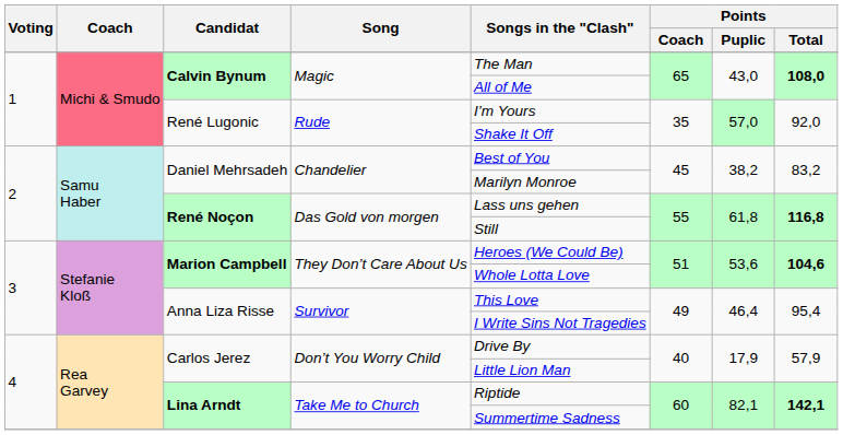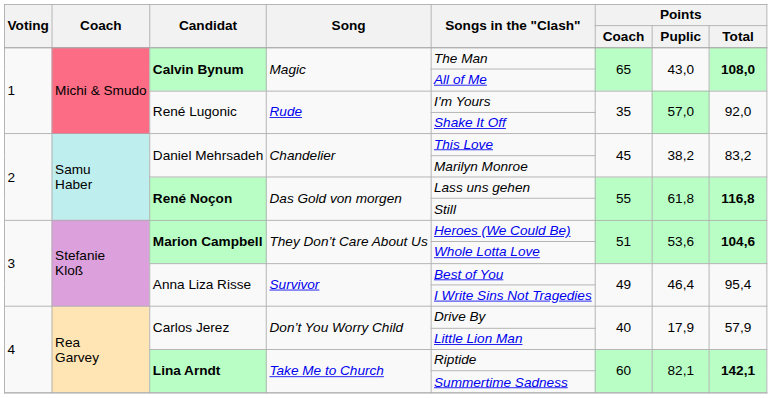row 7 | Songs in the "Clash": Best of You -> This Love
row 13 | Songs in the "Clash": This Love -> Best of You
